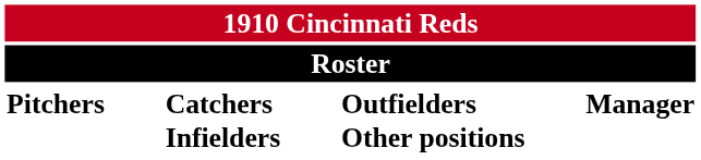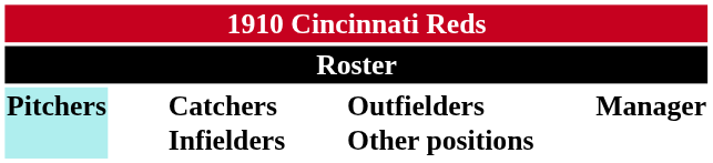Pitchers | column 1: no background -> paleturquoise background
